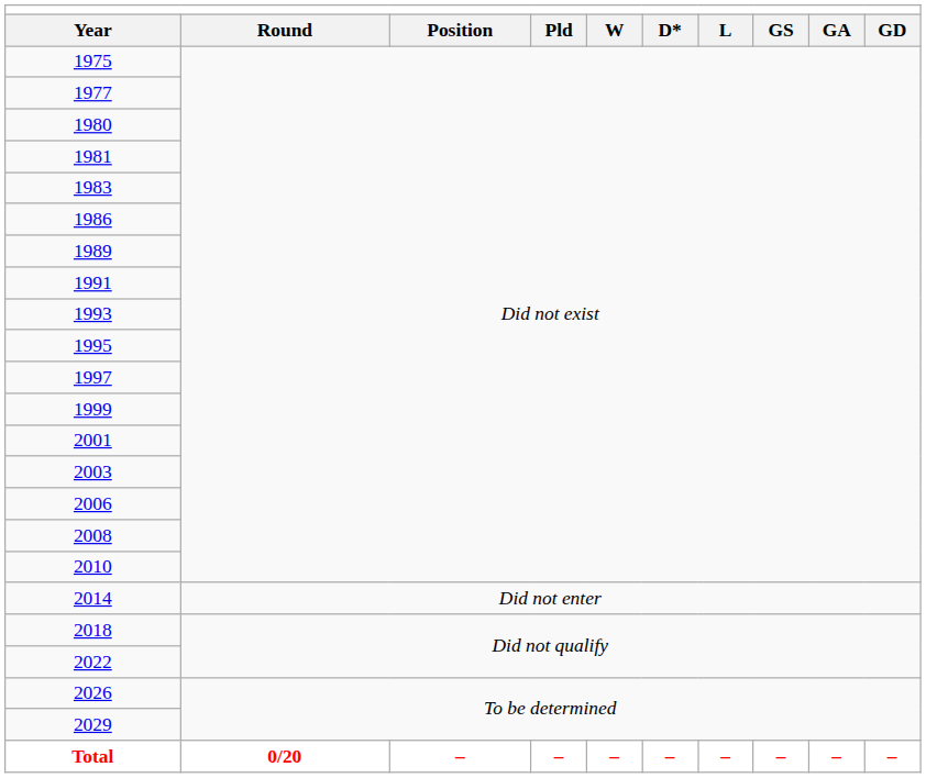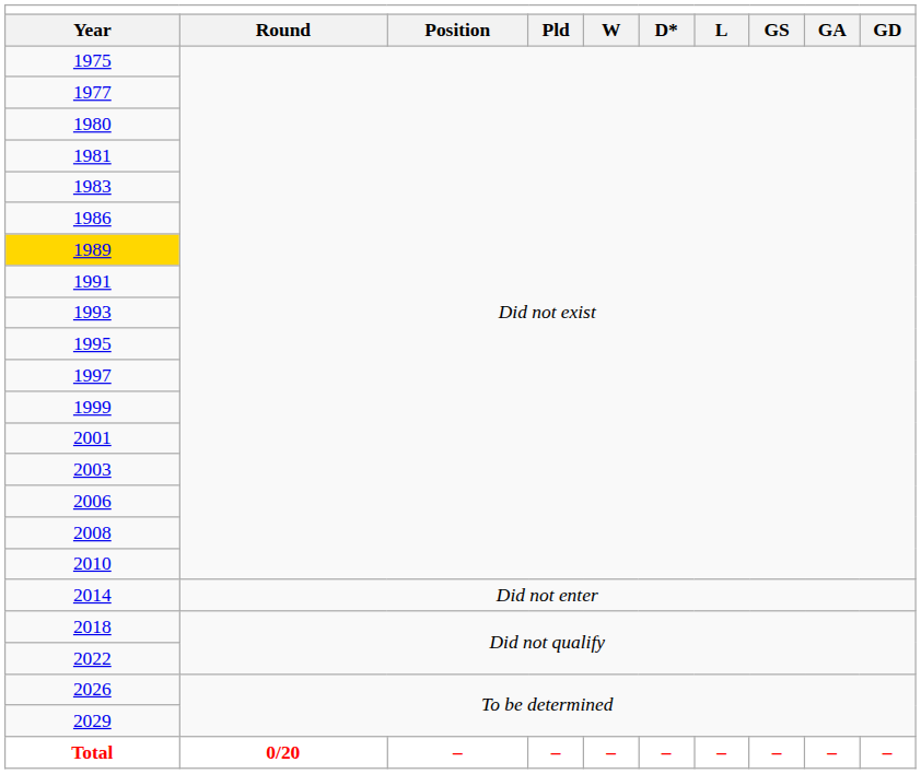1989 | Year: no background -> gold background
